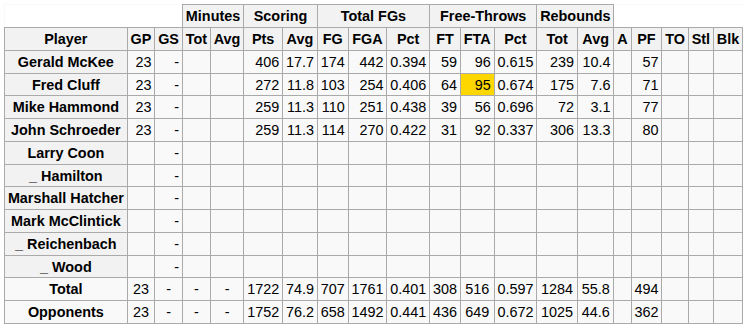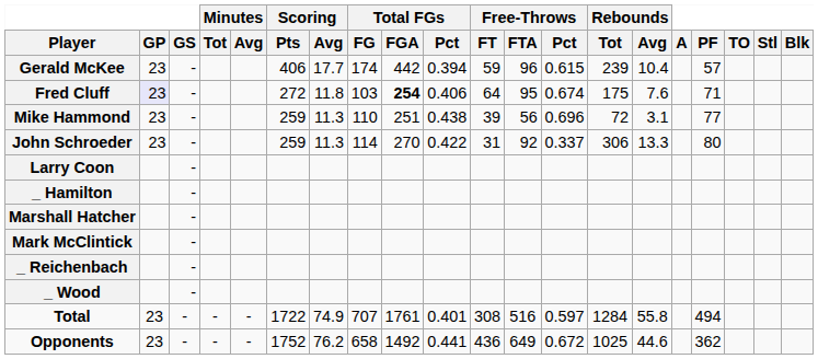Fred Cluff | GP: no background -> lavender background
Fred Cluff | Total FGs / FGA: normal -> bold
Fred Cluff | Free-Throws / FTA: gold background -> no background
